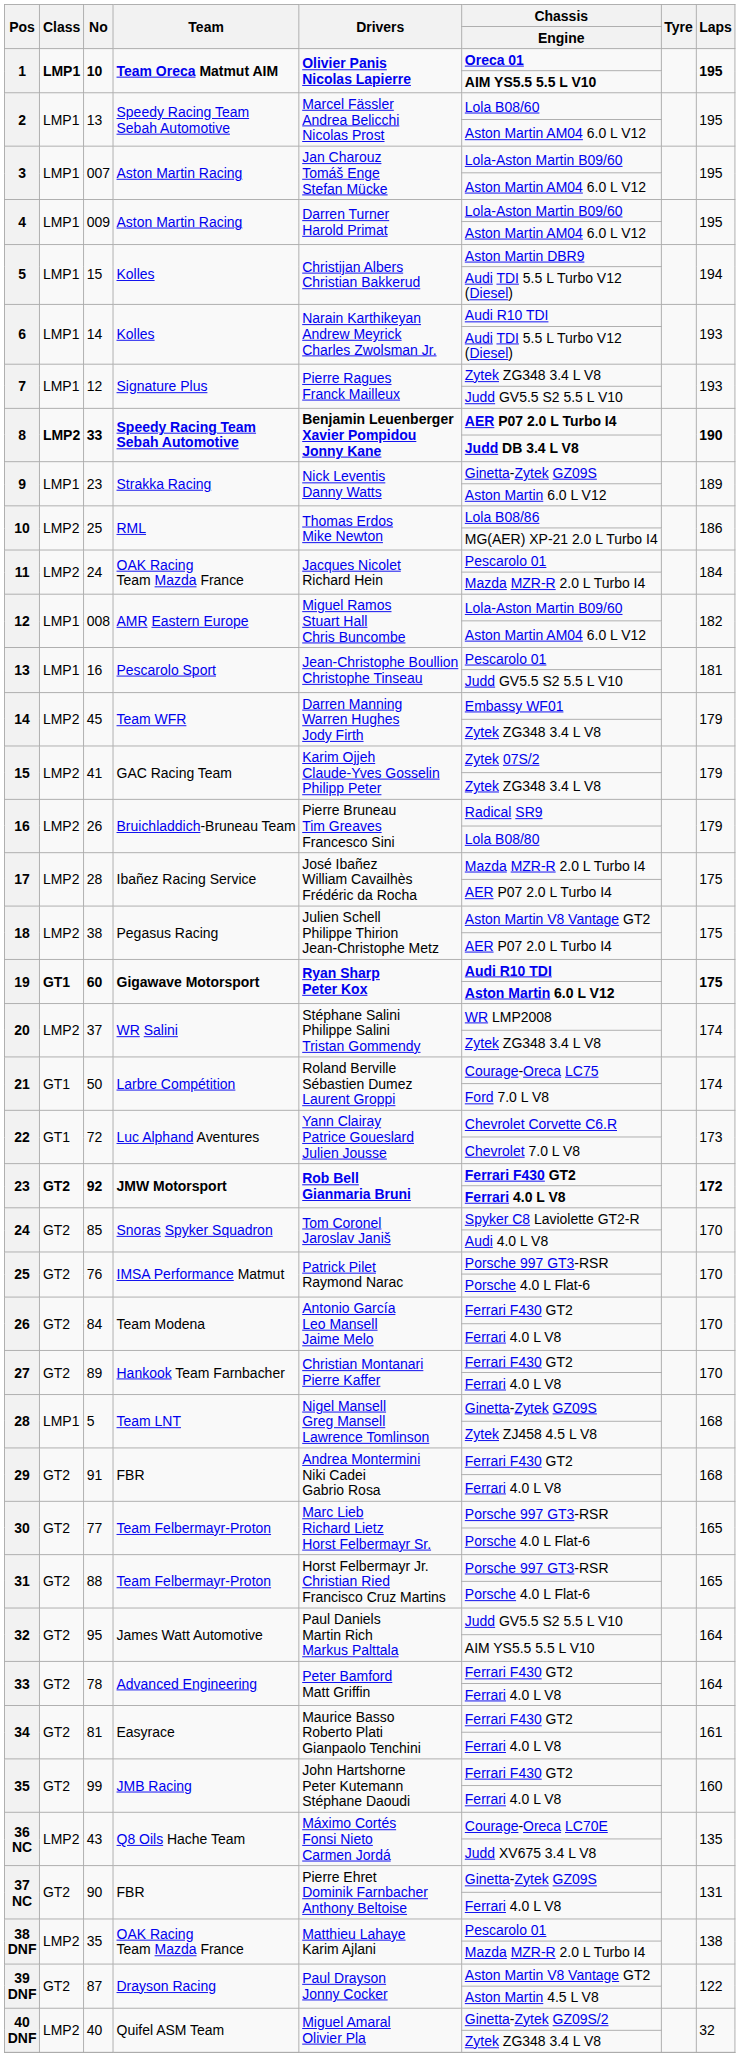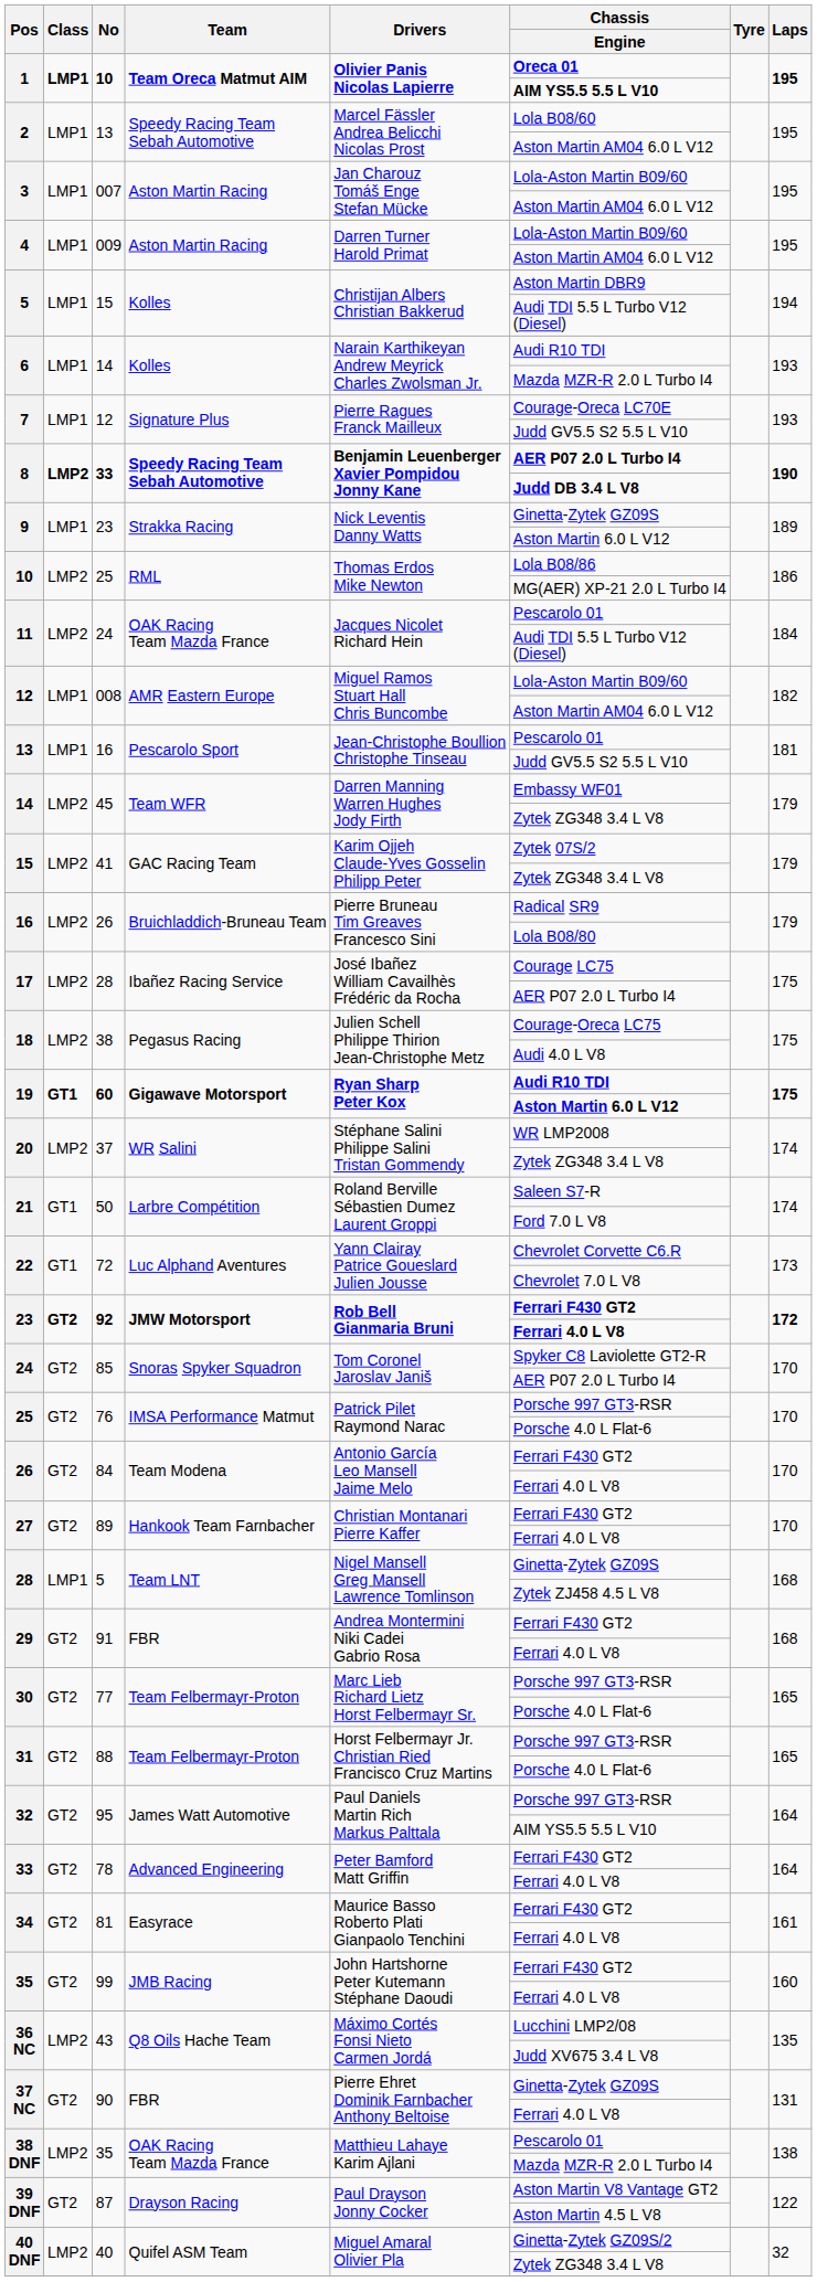row 14 | Chassis / Engine: Audi TDI 5.5 L Turbo V12 (Diesel) -> Mazda MZR-R 2.0 L Turbo I4
row 15 | Chassis / Engine: Zytek ZG348 3.4 L V8 -> Courage-Oreca LC70E
row 24 | Chassis / Engine: Mazda MZR-R 2.0 L Turbo I4 -> Audi TDI 5.5 L Turbo V12 (Diesel)
row 35 | Chassis / Engine: Mazda MZR-R 2.0 L Turbo I4 -> Courage LC75
row 37 | Chassis / Engine: Aston Martin V8 Vantage GT2 -> Courage-Oreca LC75
row 38 | Chassis / Engine: AER P07 2.0 L Turbo I4 -> Audi 4.0 L V8
row 43 | Chassis / Engine: Courage-Oreca LC75 -> Saleen S7-R
row 50 | Chassis / Engine: Audi 4.0 L V8 -> AER P07 2.0 L Turbo I4
row 65 | Chassis / Engine: Judd GV5.5 S2 5.5 L V10 -> Porsche 997 GT3-RSR
row 73 | Chassis / Engine: Courage-Oreca LC70E -> Lucchini LMP2/08
